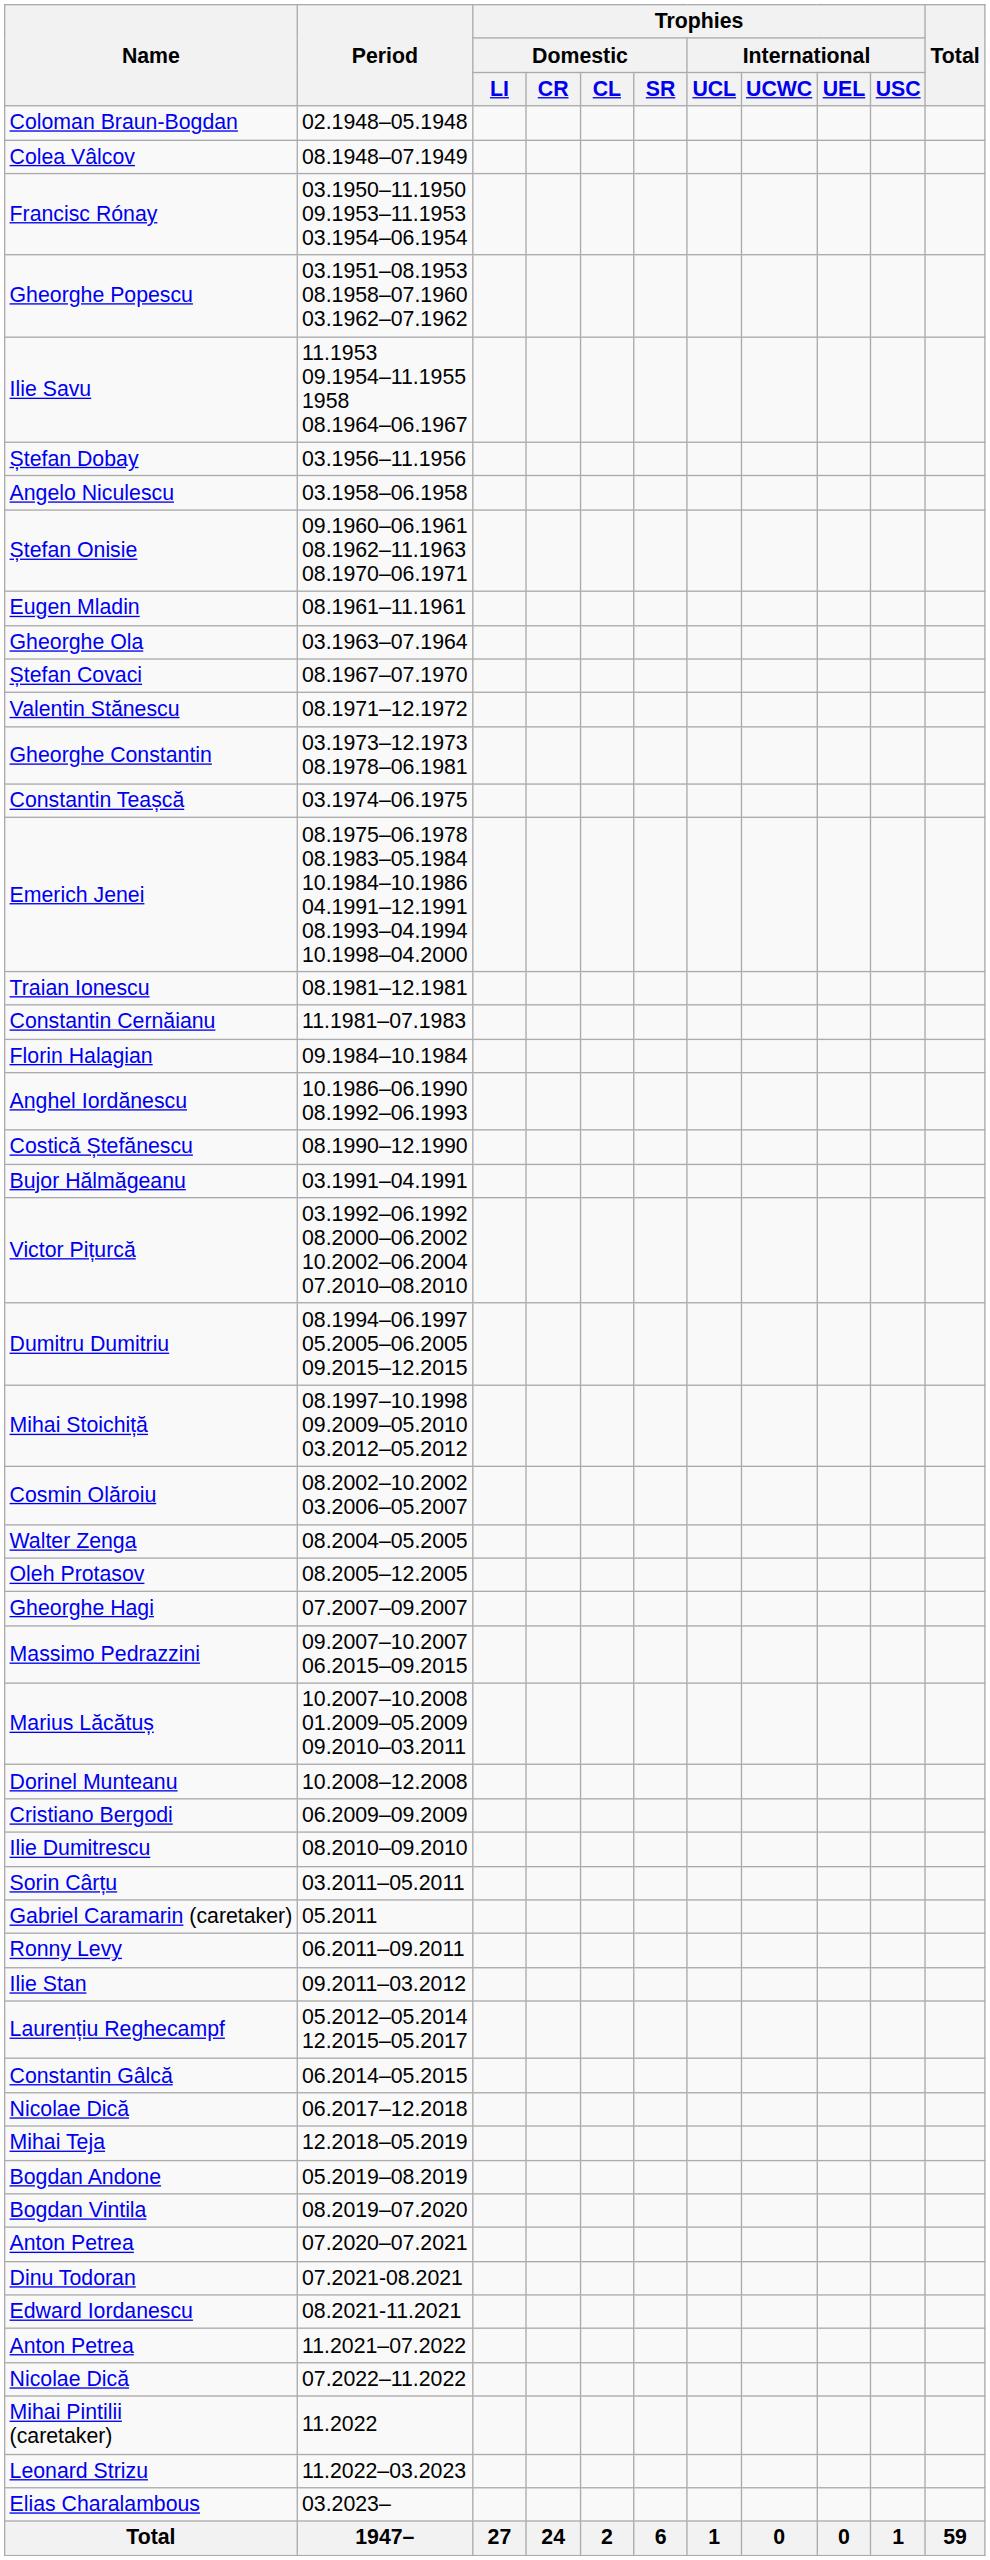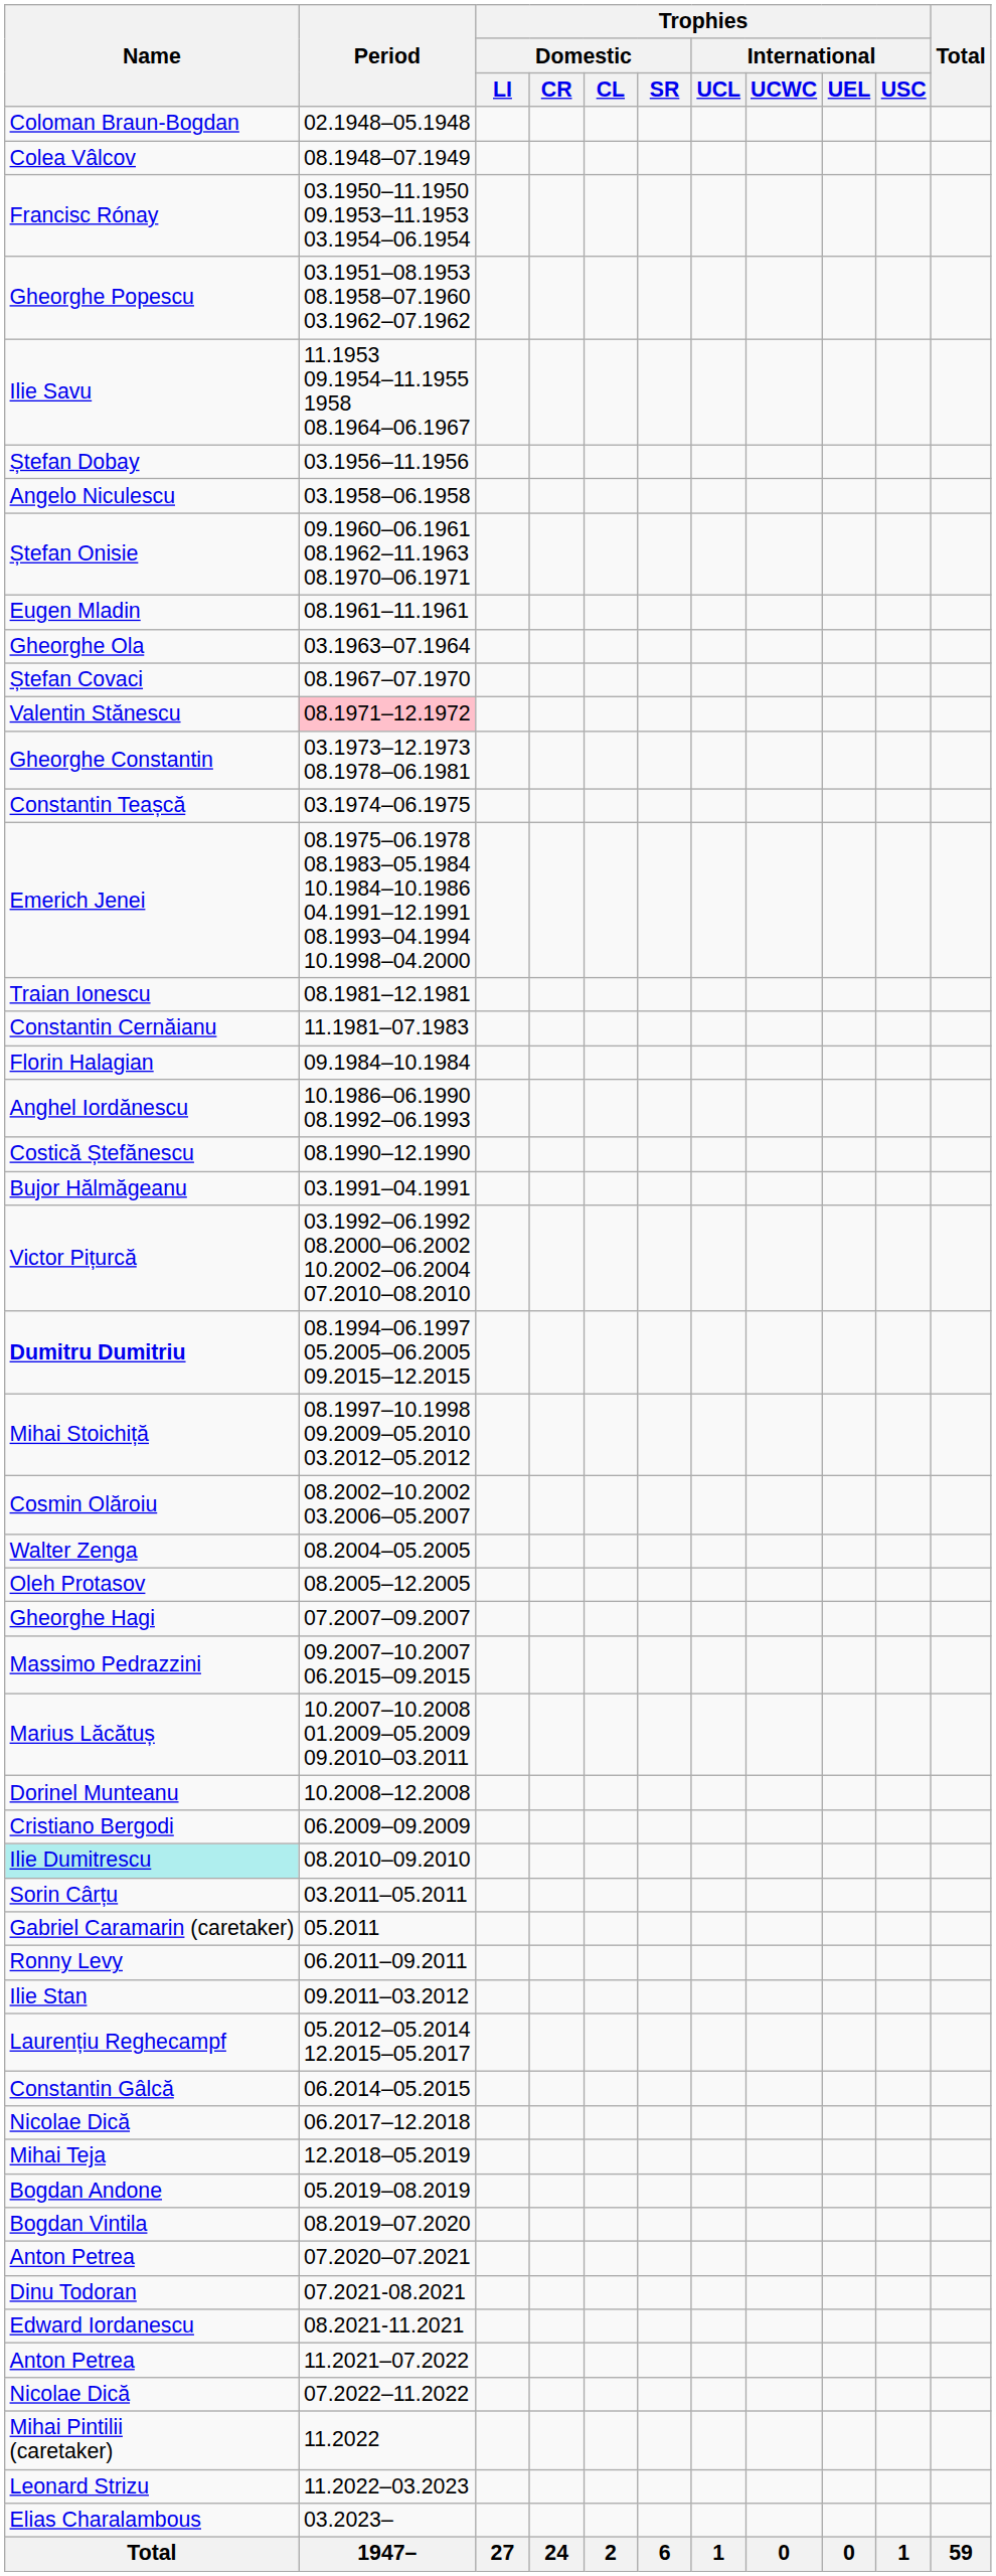Valentin Stănescu | Period: no background -> pink background
Dumitru Dumitriu | Name: normal -> bold
Ilie Dumitrescu | Name: no background -> paleturquoise background
